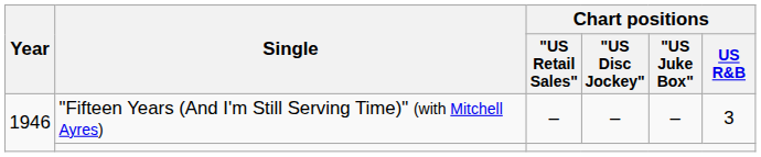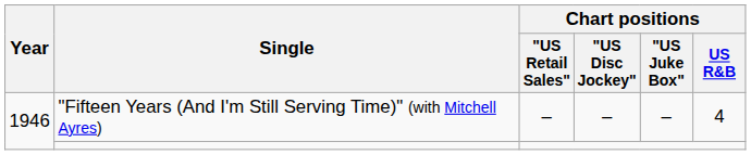row 3 | Chart positions / US R&B: 3 -> 4
